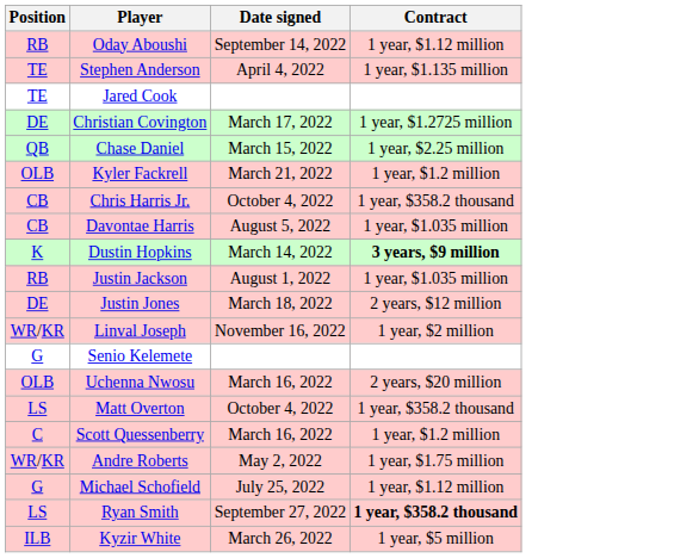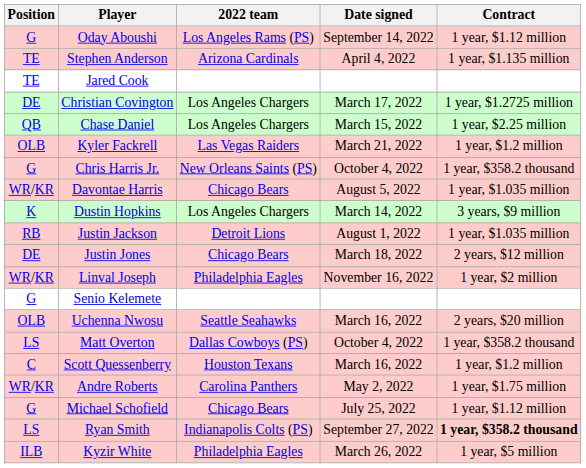+ column: 2022 team | Los Angeles Rams (PS) | Arizona Cardinals | Los Angeles Chargers | Los Angeles Chargers | Las Vegas Raiders | New Orleans Saints (PS) | Chicago Bears | Los Angeles Chargers | Detroit Lions | Chicago Bears | Philadelphia Eagles | Seattle Seahawks | Dallas Cowboys (PS) | Houston Texans | Carolina Panthers | Chicago Bears | Indianapolis Colts (PS) | Philadelphia Eagles
Oday Aboushi | Position: RB -> G
Chris Harris Jr. | Position: CB -> G
Davontae Harris | Position: CB -> WR/KR
Dustin Hopkins | Contract: bold -> normal
